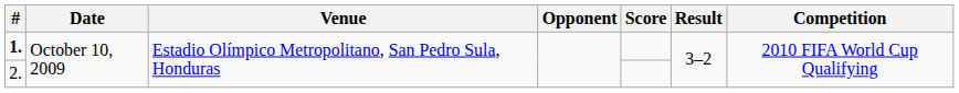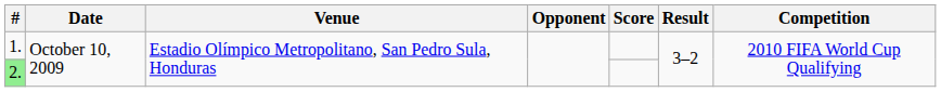1. | #: bold -> normal
2. | #: no background -> lightgreen background
